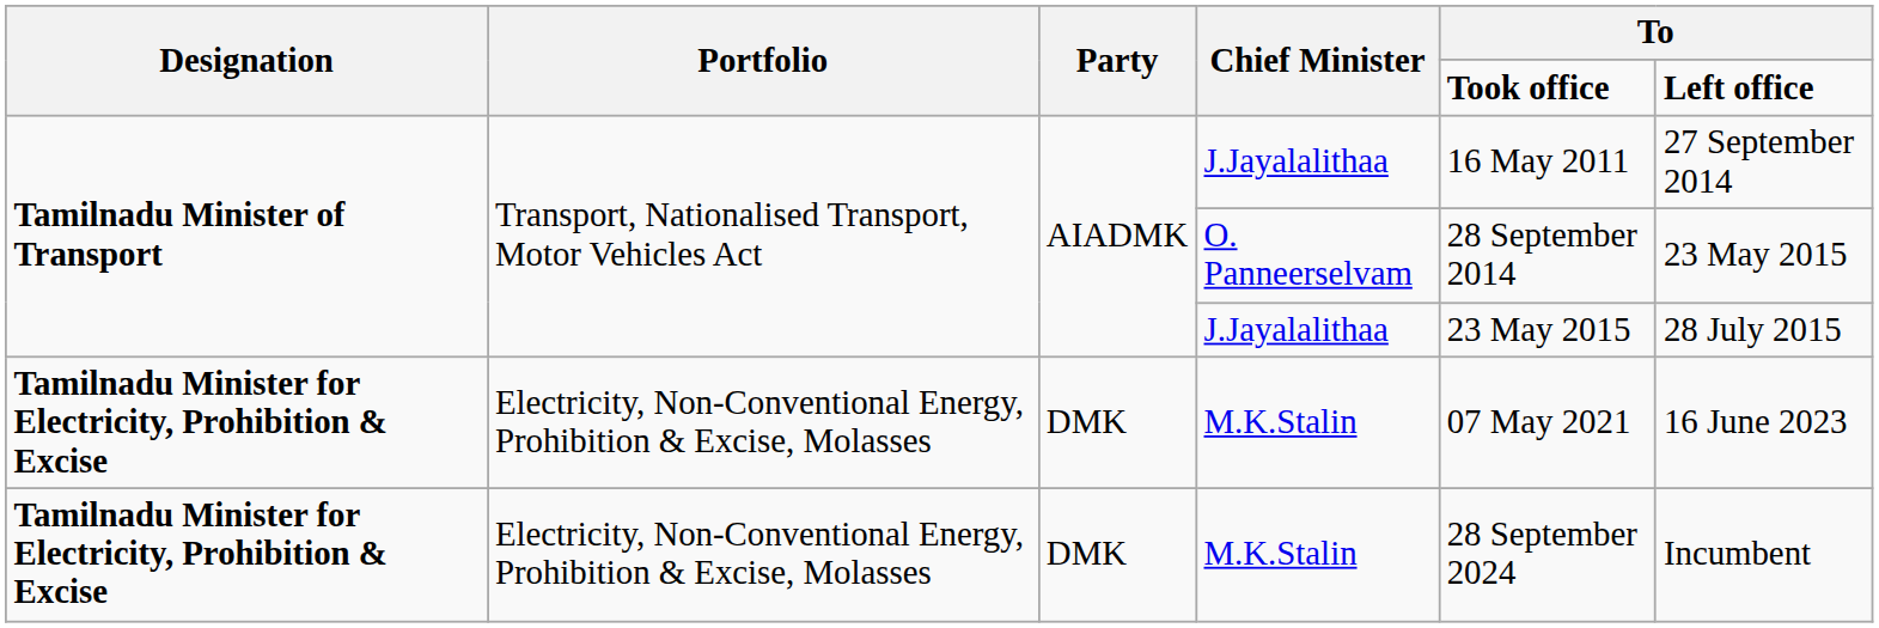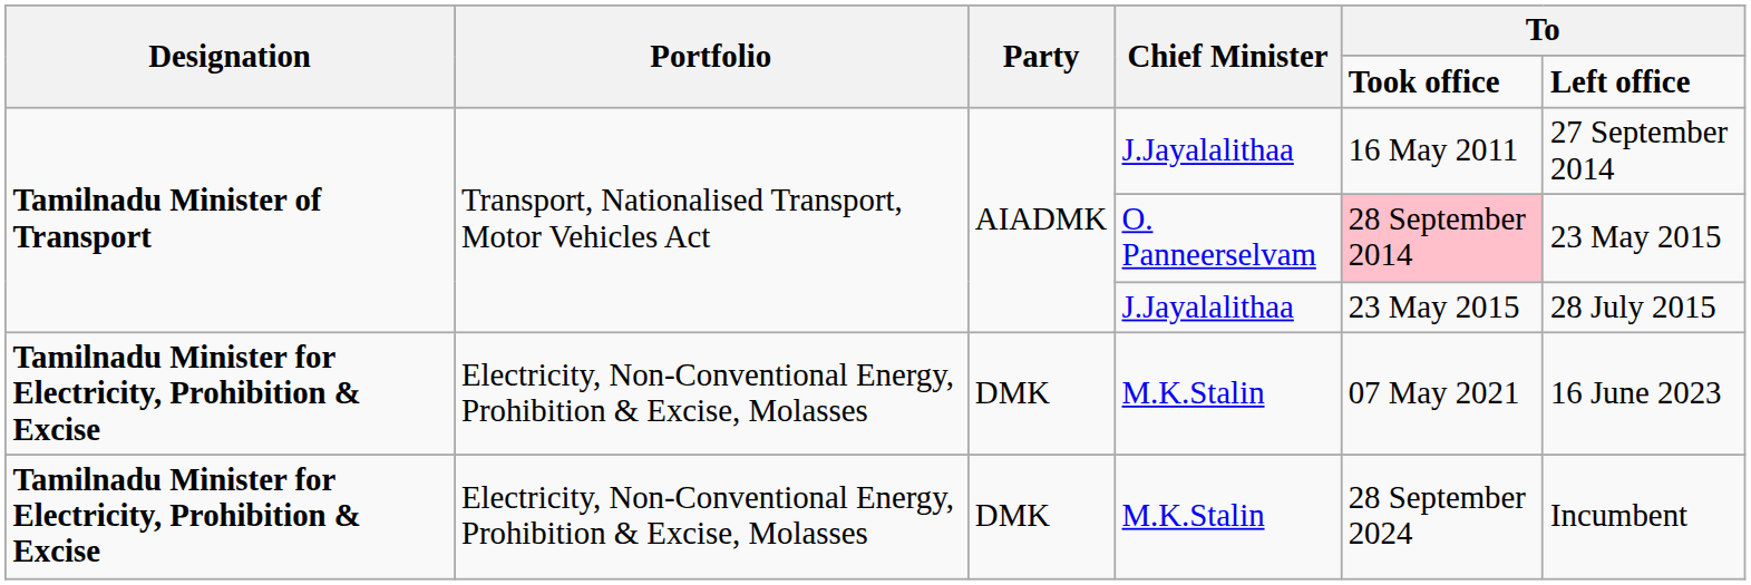O. Panneerselvam | column 5: no background -> pink background
